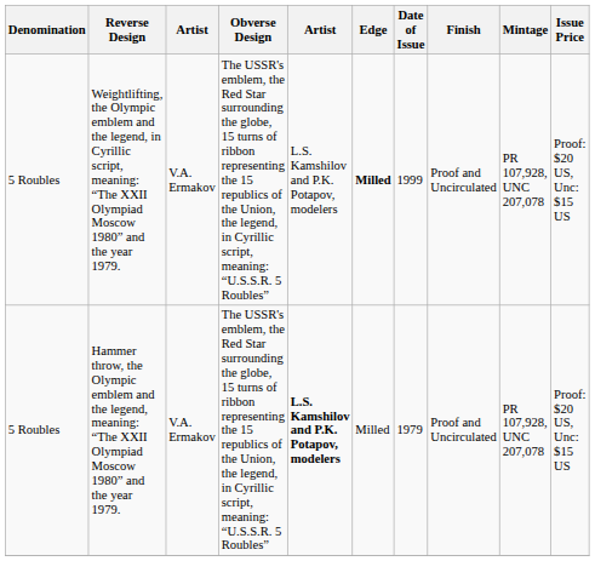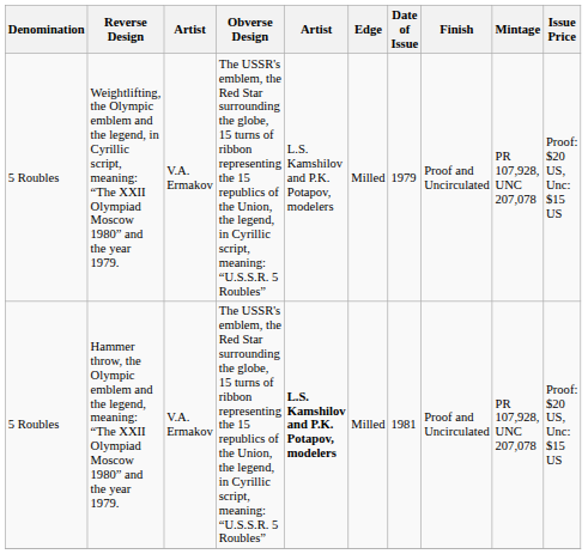row 2 | Edge: bold -> normal
row 2 | Date of Issue: 1999 -> 1979
row 3 | Date of Issue: 1979 -> 1981
